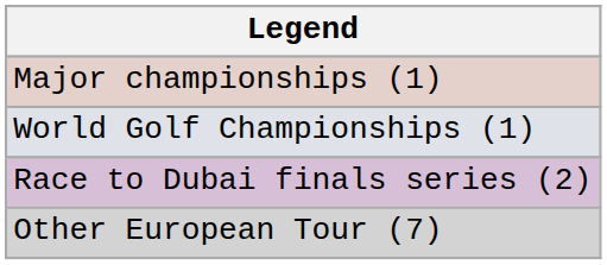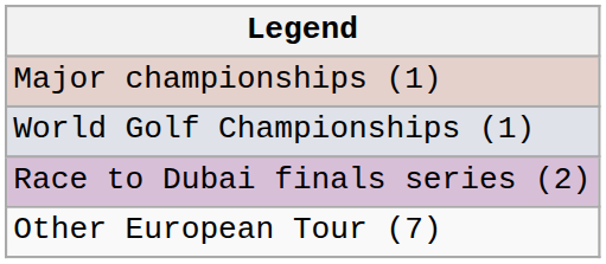row 5 | column 1: lightgrey background -> no background
